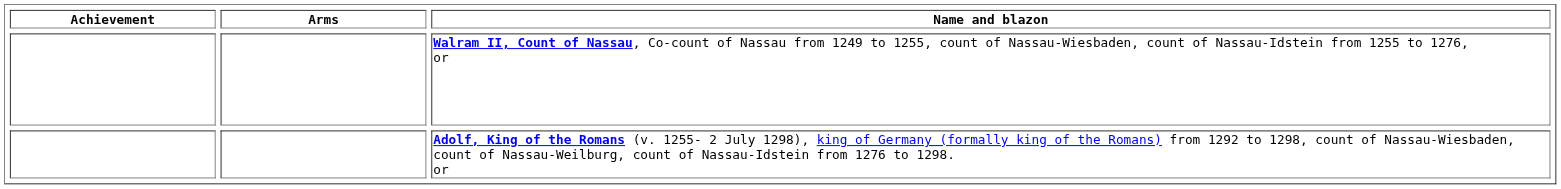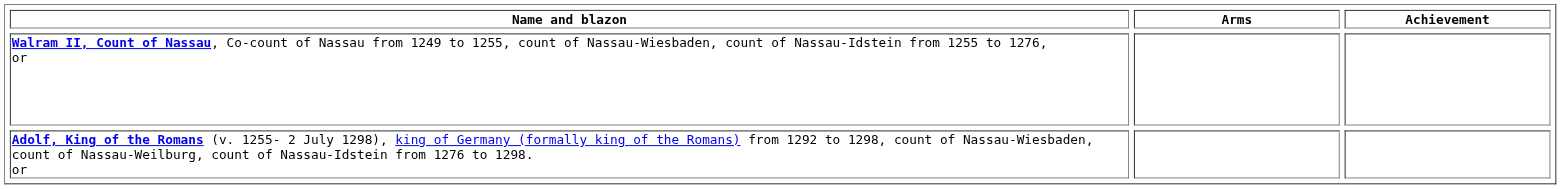columns swapped: Achievement <-> Name and blazon
